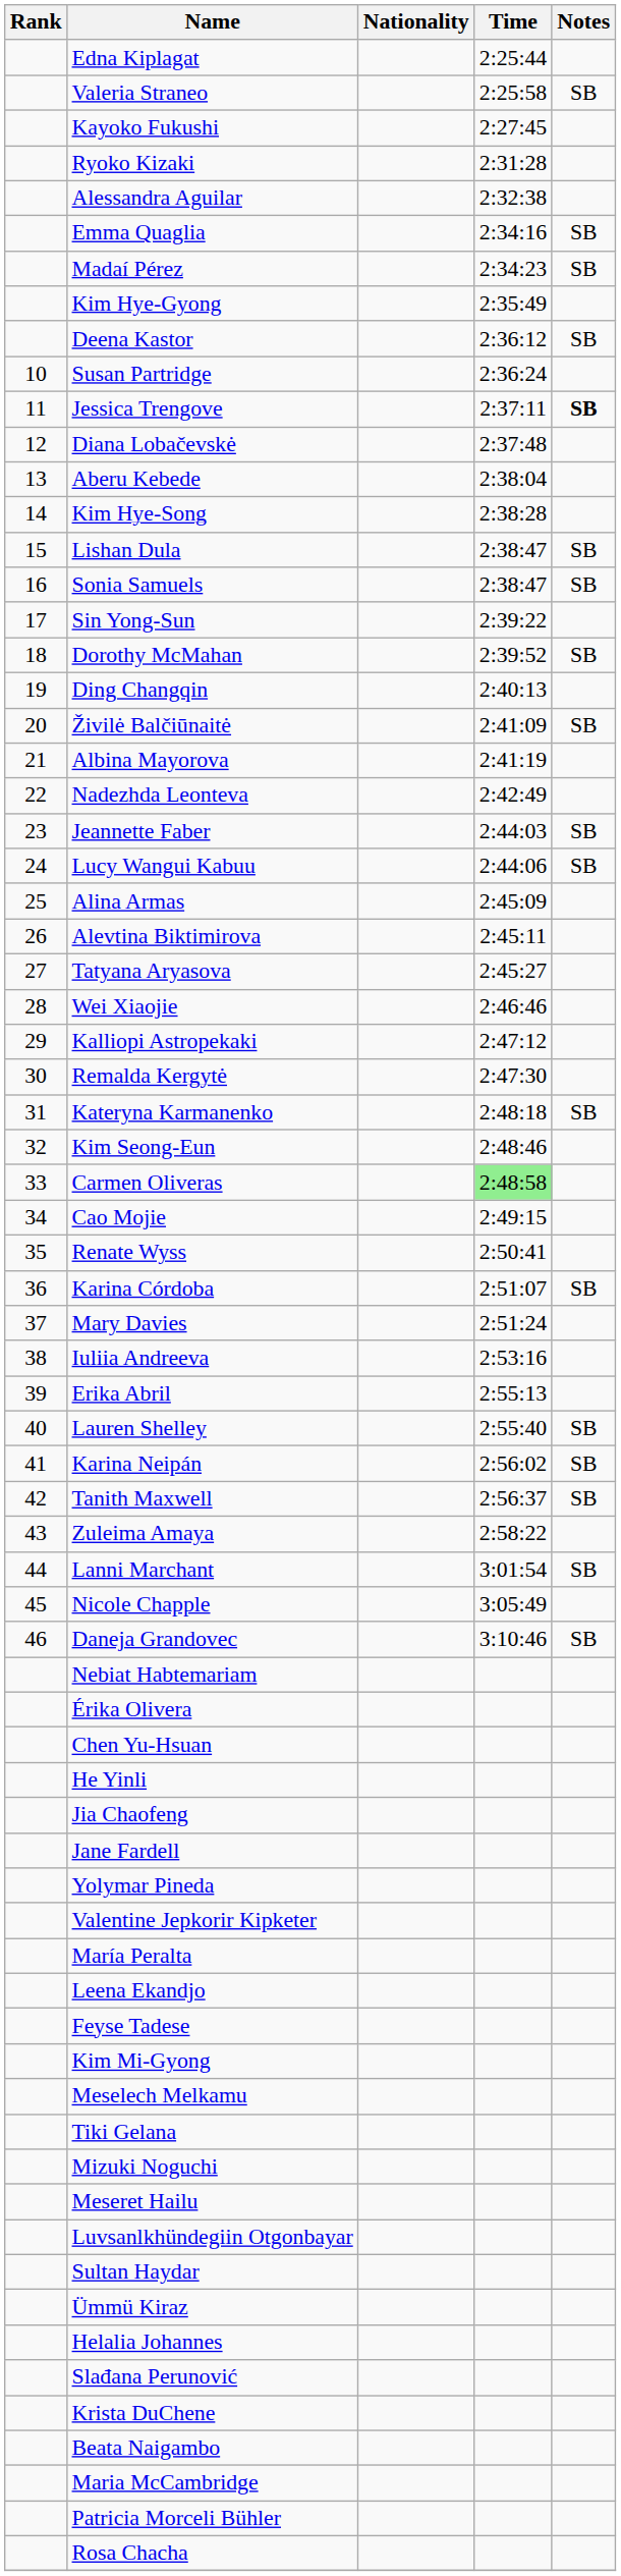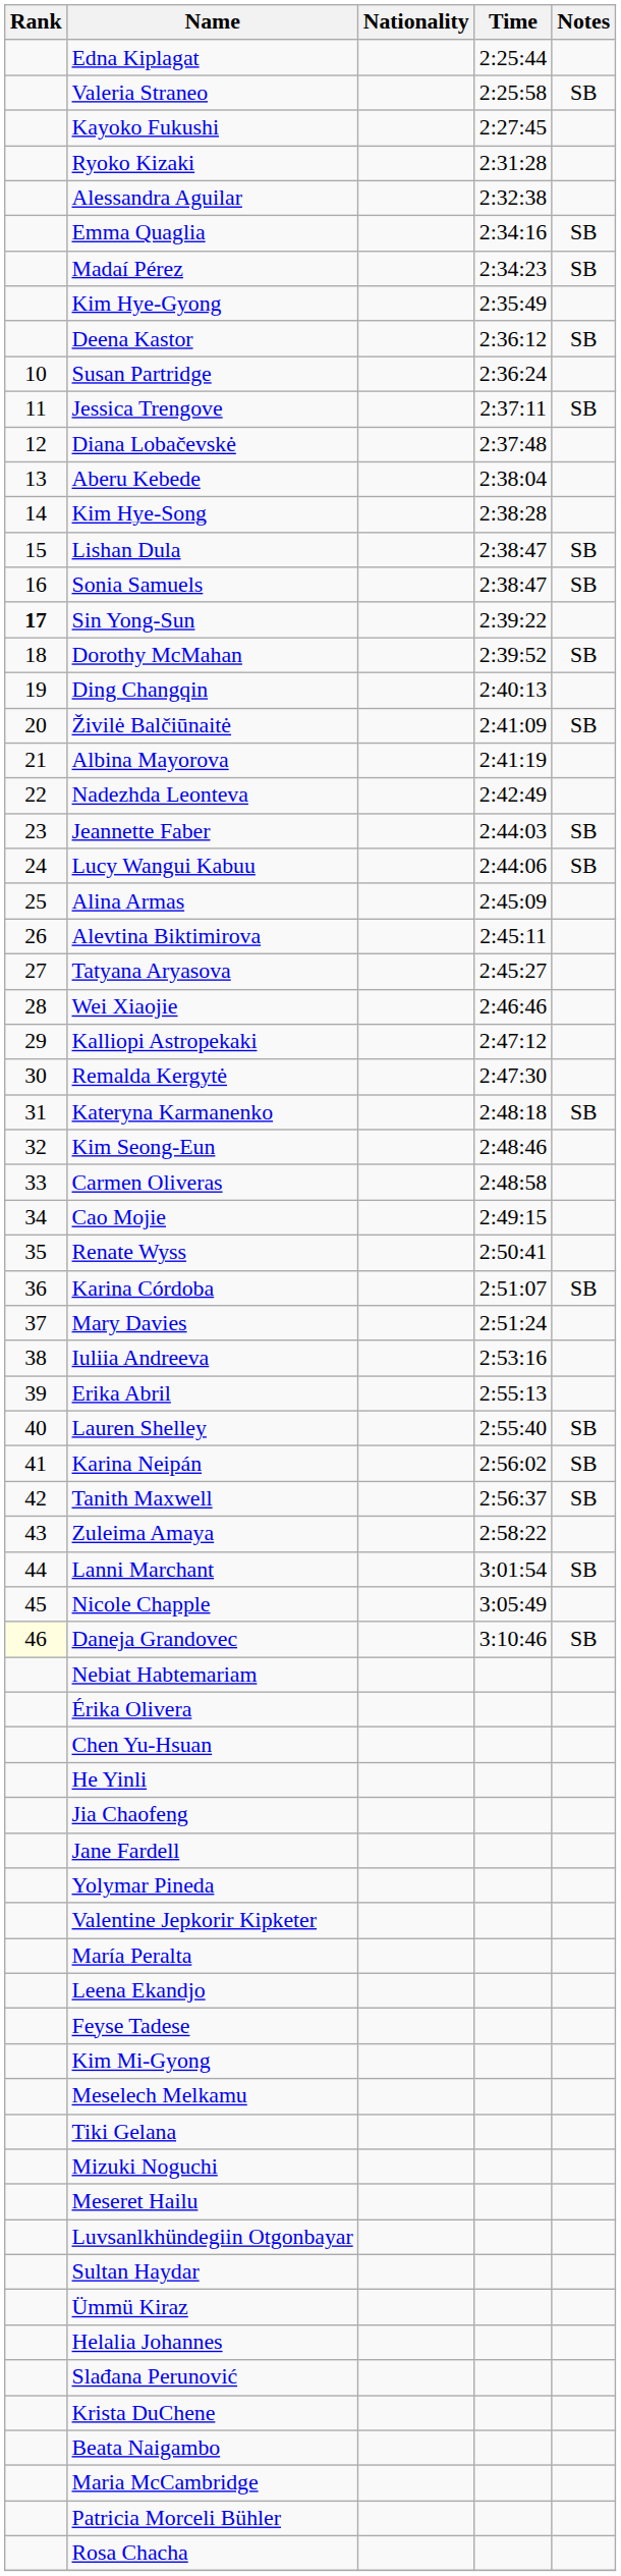Jessica Trengove | Notes: bold -> normal
Sin Yong-Sun | Rank: normal -> bold
Carmen Oliveras | Time: lightgreen background -> no background
Daneja Grandovec | Rank: no background -> lightyellow background
